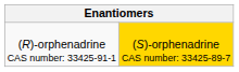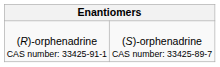(R)-orphenadrine CAS number: 33425-91-1 | column 2: gold background -> no background
